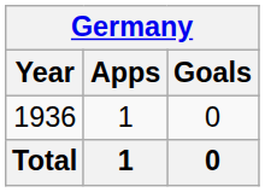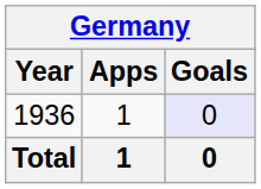1936 | Goals: no background -> lavender background
